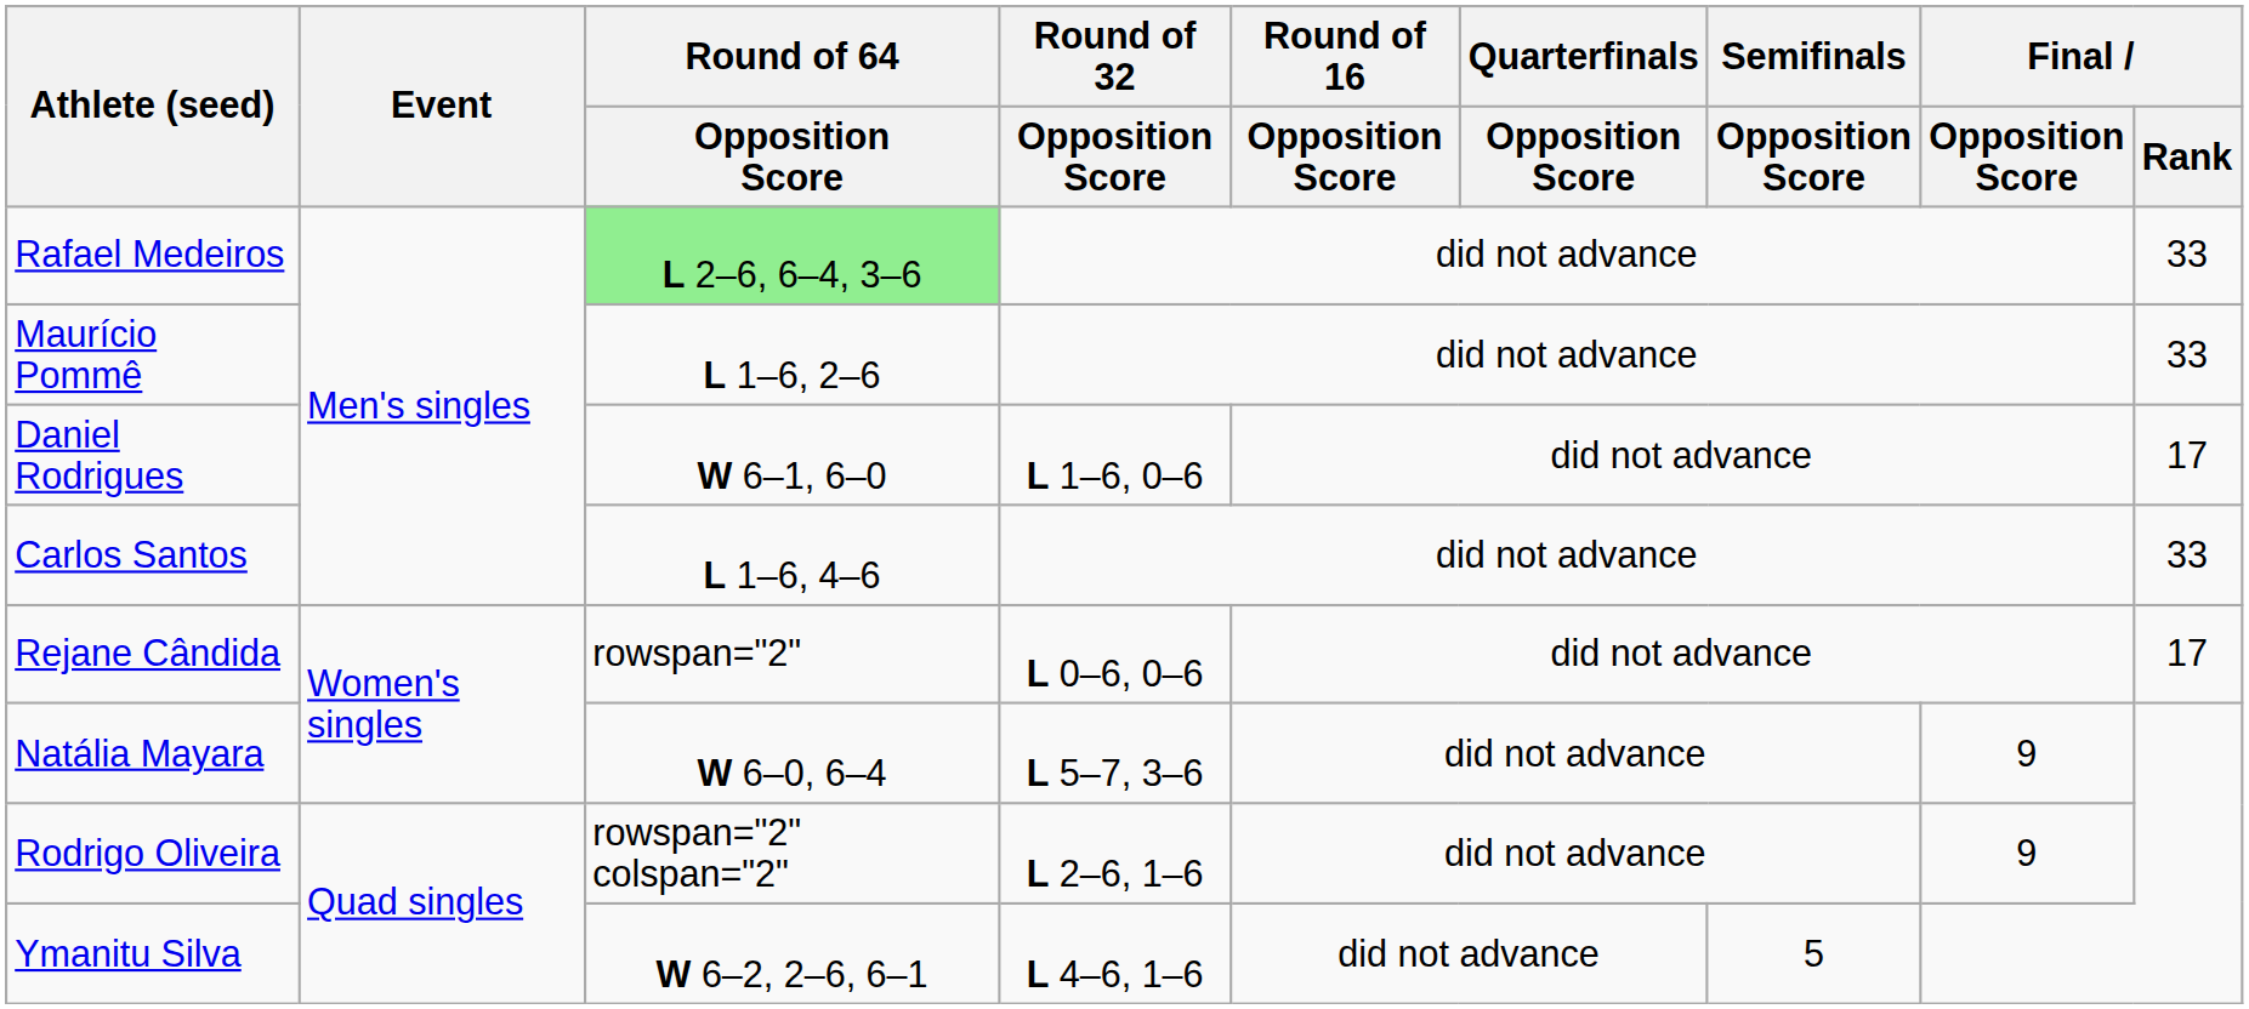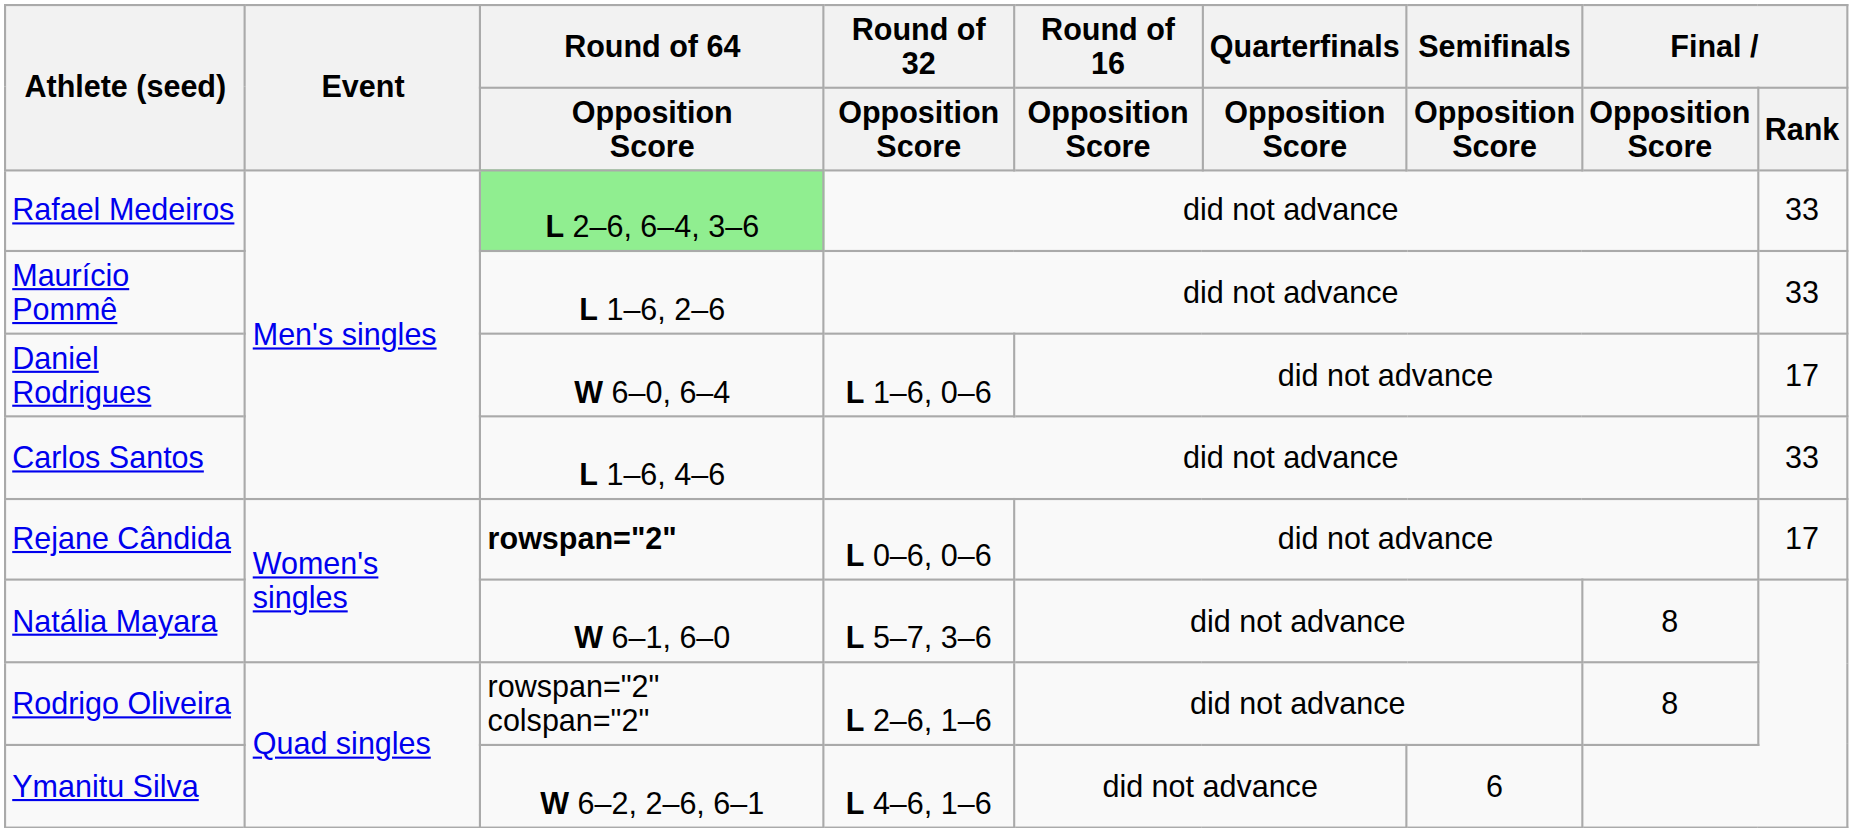Daniel Rodrigues | Round of 64 / Opposition Score: W 6–1, 6–0 -> W 6–0, 6–4
Rejane Cândida | Round of 64 / Opposition Score: normal -> bold
Natália Mayara | Round of 64 / Opposition Score: W 6–0, 6–4 -> W 6–1, 6–0
Natália Mayara | Final / Opposition Score: 9 -> 8
Rodrigo Oliveira | Final / Opposition Score: 9 -> 8
Ymanitu Silva | Semifinals / Opposition Score: 5 -> 6
